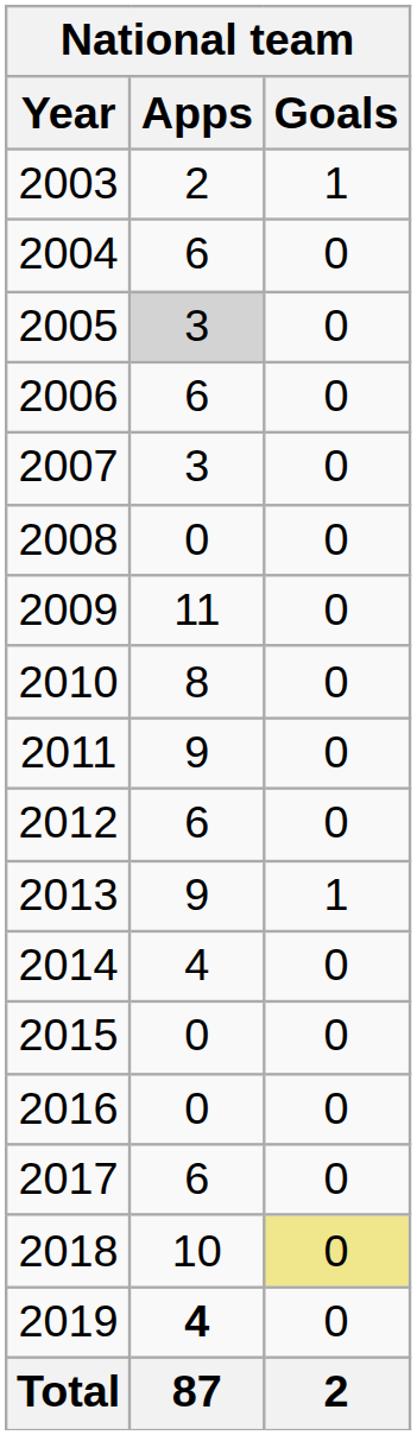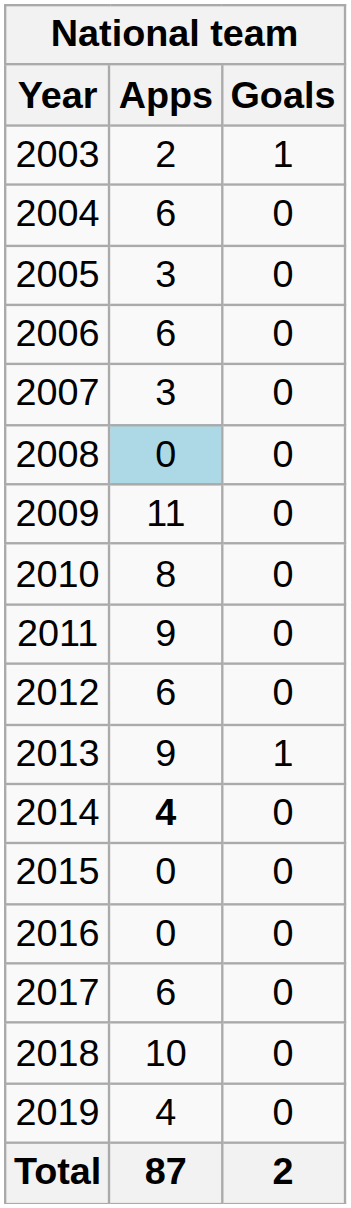2005 | Apps: lightgrey background -> no background
2008 | Apps: no background -> lightblue background
2014 | Apps: normal -> bold
2018 | Goals: khaki background -> no background
2019 | Apps: bold -> normal
